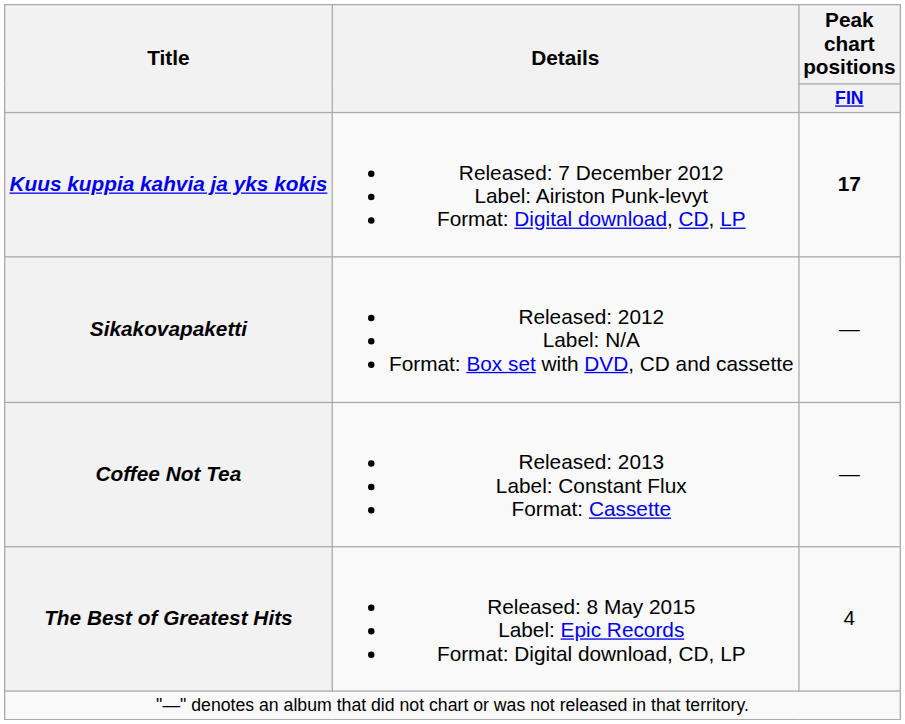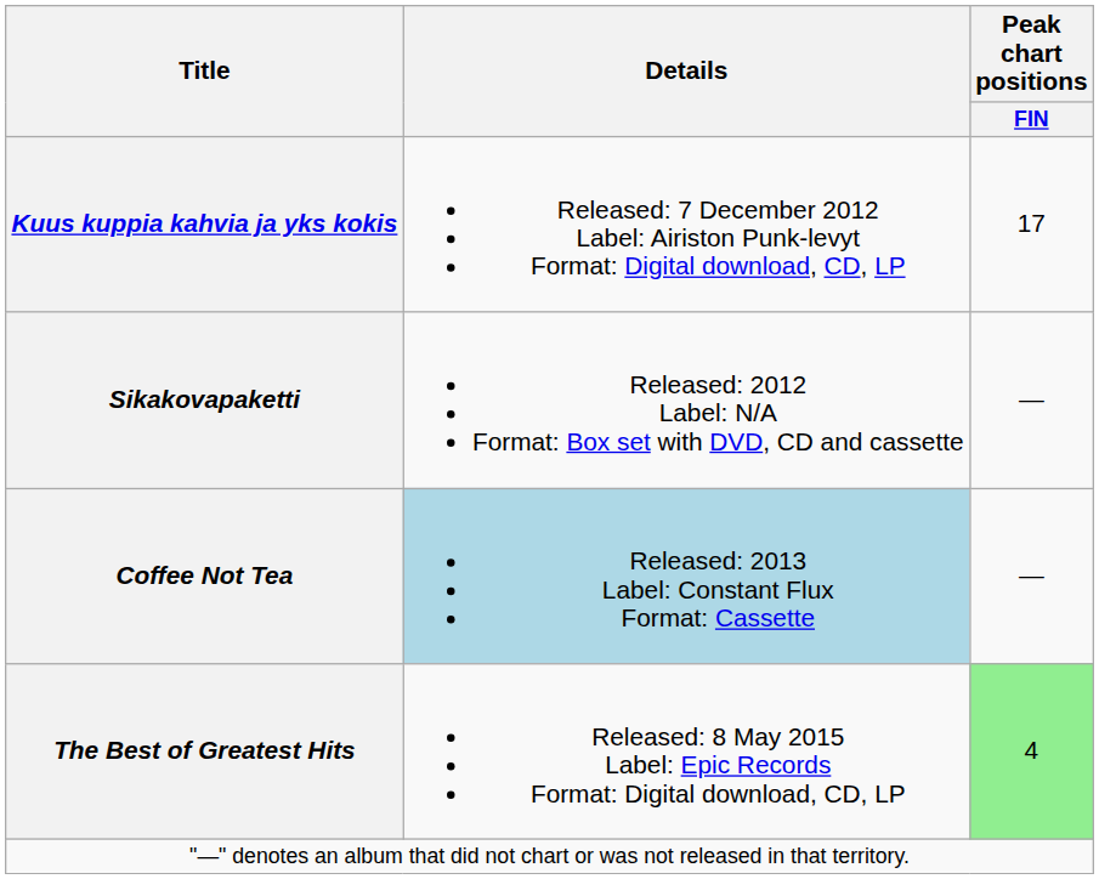Kuus kuppia kahvia ja yks kokis | Peak chart positions / FIN: bold -> normal
Coffee Not Tea | Details: no background -> lightblue background
The Best of Greatest Hits | Peak chart positions / FIN: no background -> lightgreen background
